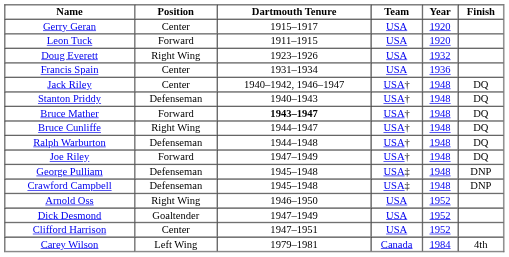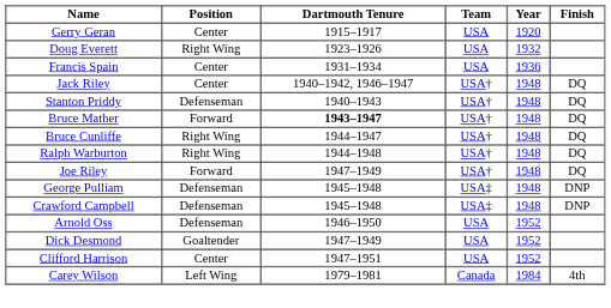- row: Leon Tuck | Forward | 1911–1915 | USA | 1920
Ralph Warburton | Position: Defenseman -> Right Wing
Arnold Oss | Position: Right Wing -> Defenseman
